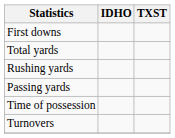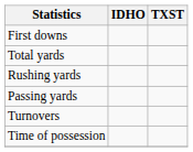rows swapped: Turnovers <-> Time of possession
